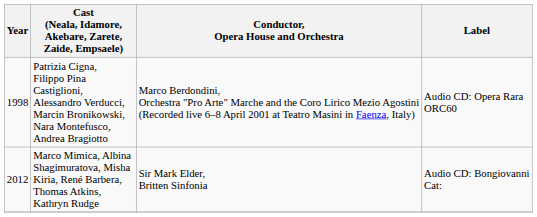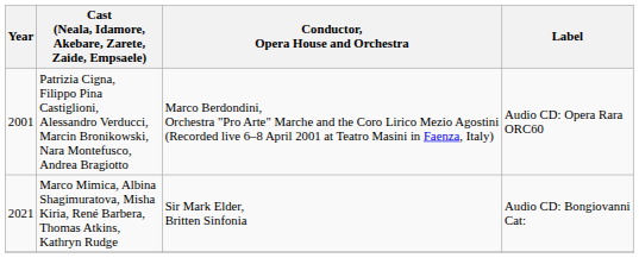row 2 | Year: 1998 -> 2001
row 3 | Year: 2012 -> 2021
